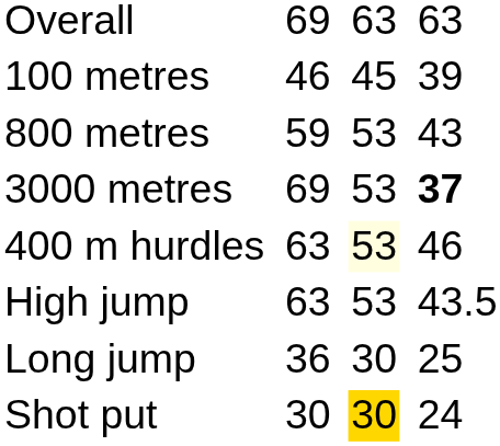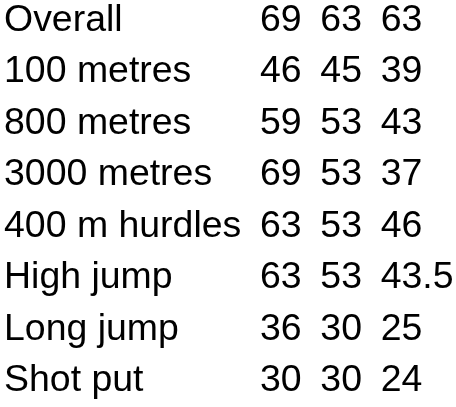3000 metres | column 4: bold -> normal
400 m hurdles | column 3: lightyellow background -> no background
Shot put | column 3: gold background -> no background
